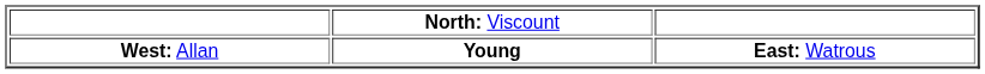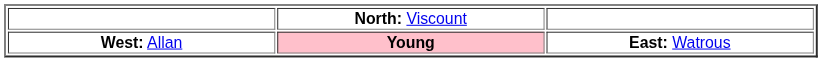West: Allan | column 2: no background -> pink background
